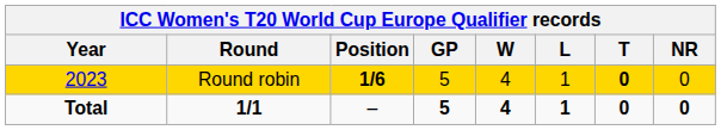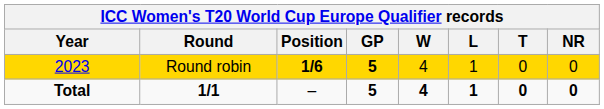2023 | GP: normal -> bold
2023 | T: bold -> normal
